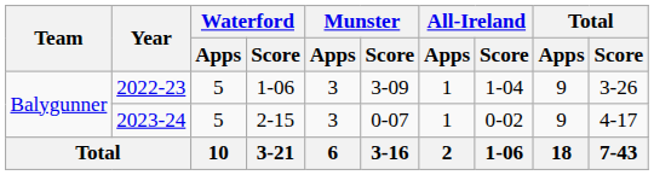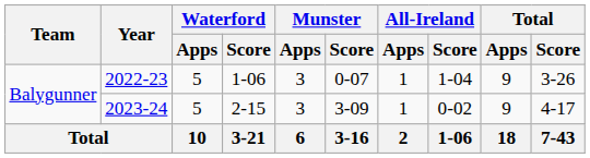2022-23 | Munster / Score: 3-09 -> 0-07
2023-24 | Munster / Score: 0-07 -> 3-09
